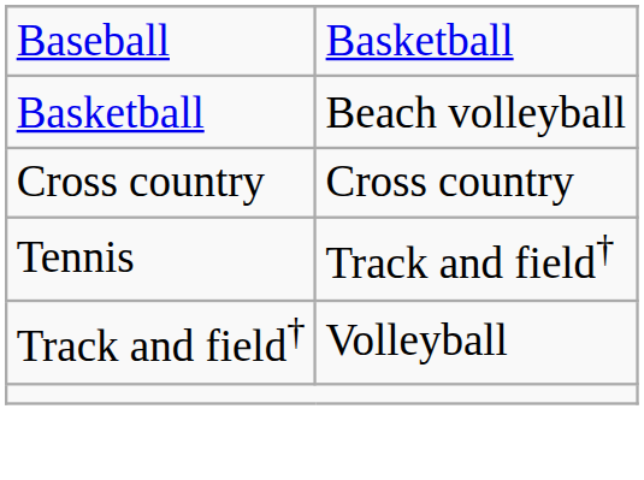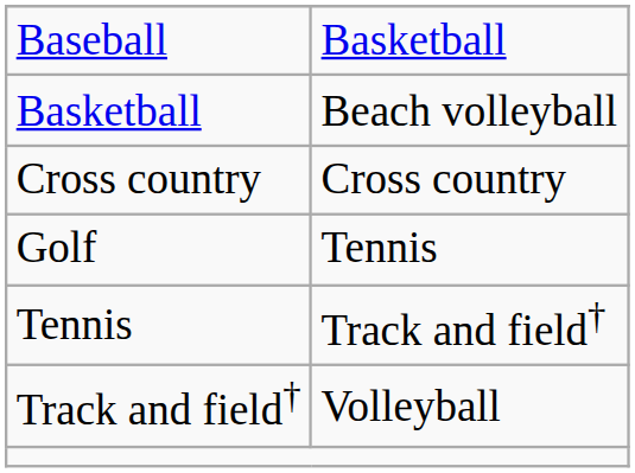+ row: Golf | Tennis
